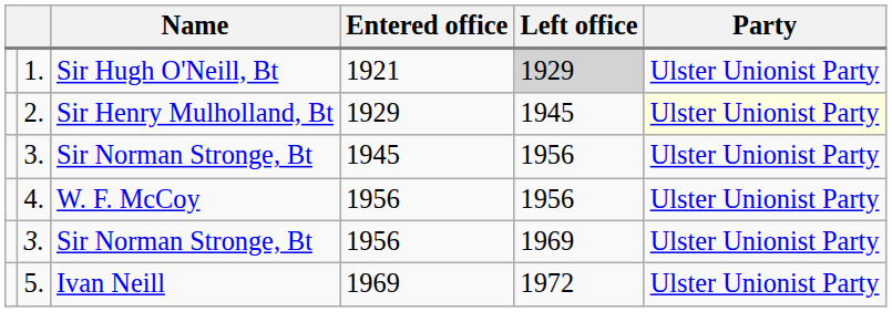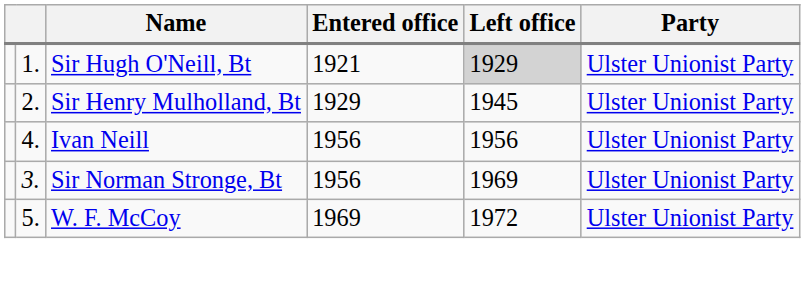2. | Party: lightyellow background -> no background
- row: 3. | Sir Norman Stronge, Bt | 1945 | 1956 | Ulster Unionist Party
4. | Name: W. F. McCoy -> Ivan Neill
5. | Name: Ivan Neill -> W. F. McCoy
